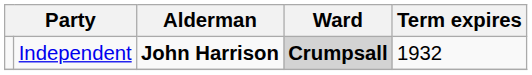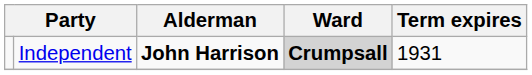Independent | Term expires: 1932 -> 1931
